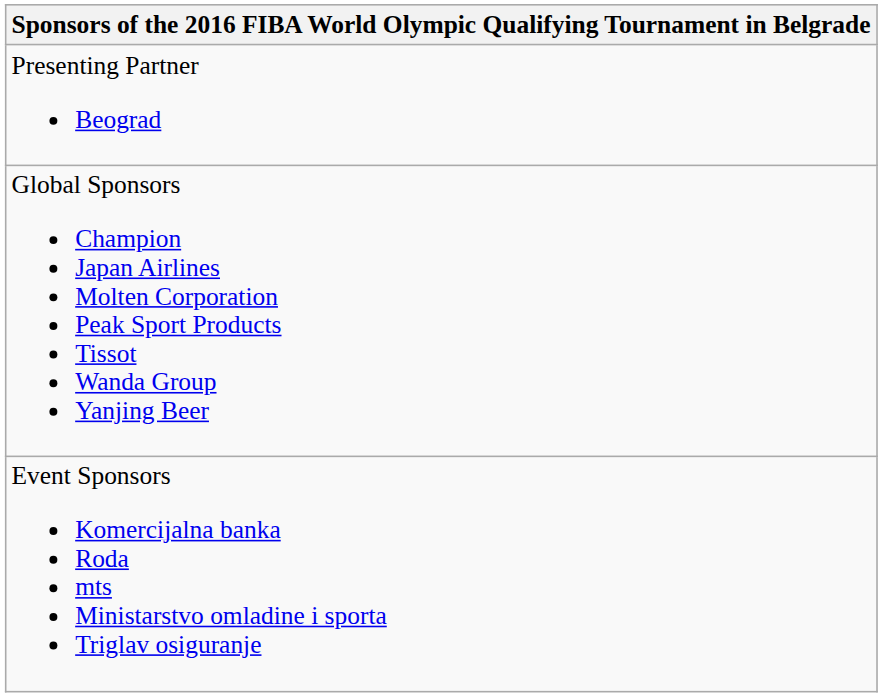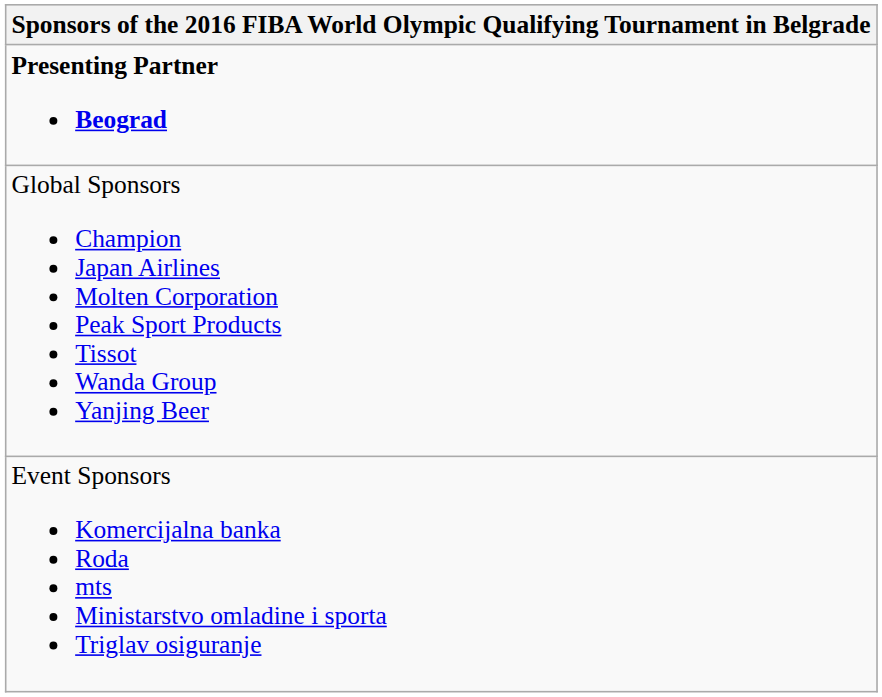row 2 | column 1: normal -> bold
